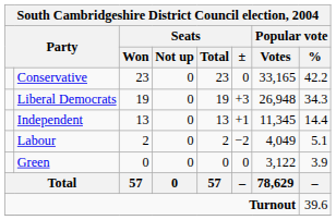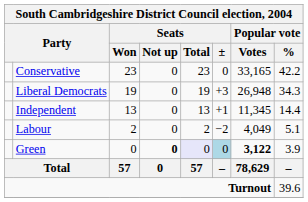Green | Seats / Not up: normal -> bold
Green | Seats / Total: no background -> lavender background
Green | Seats / ±: no background -> lightblue background
Green | Popular vote / Votes: normal -> bold
